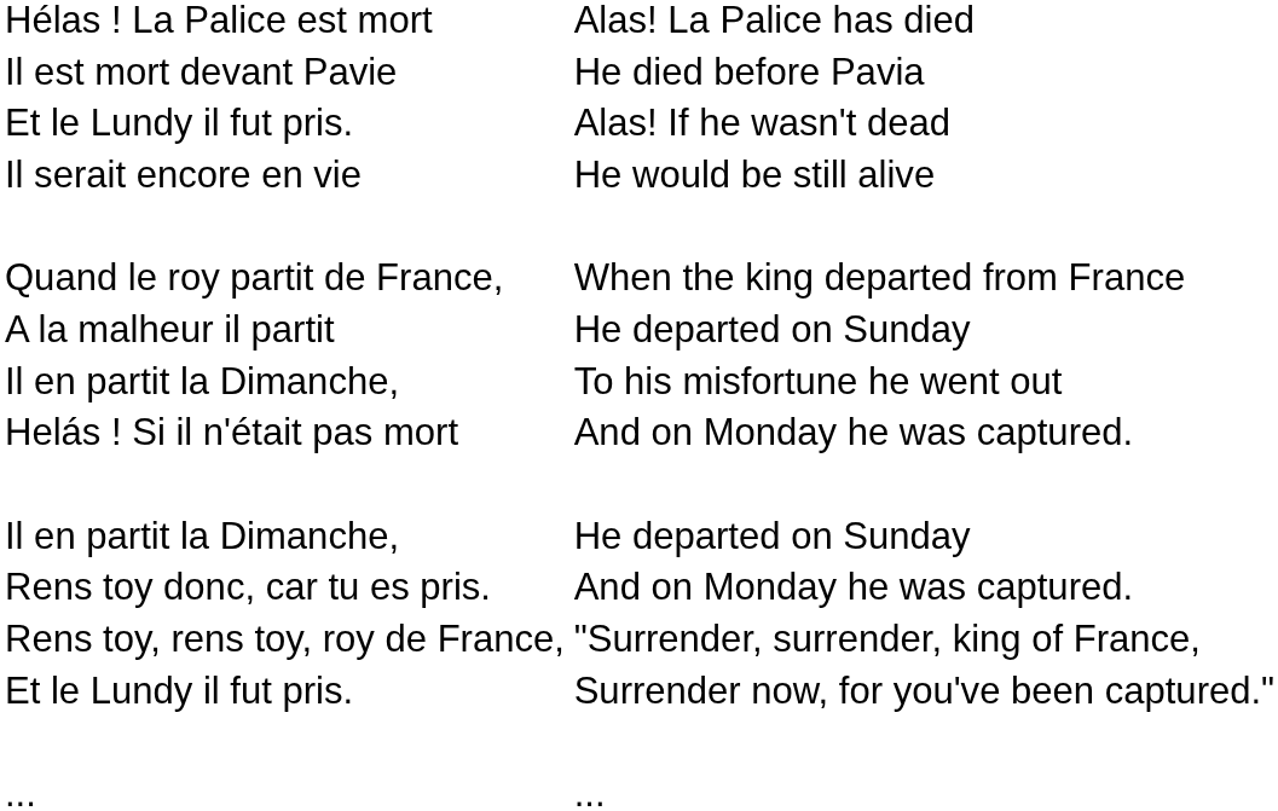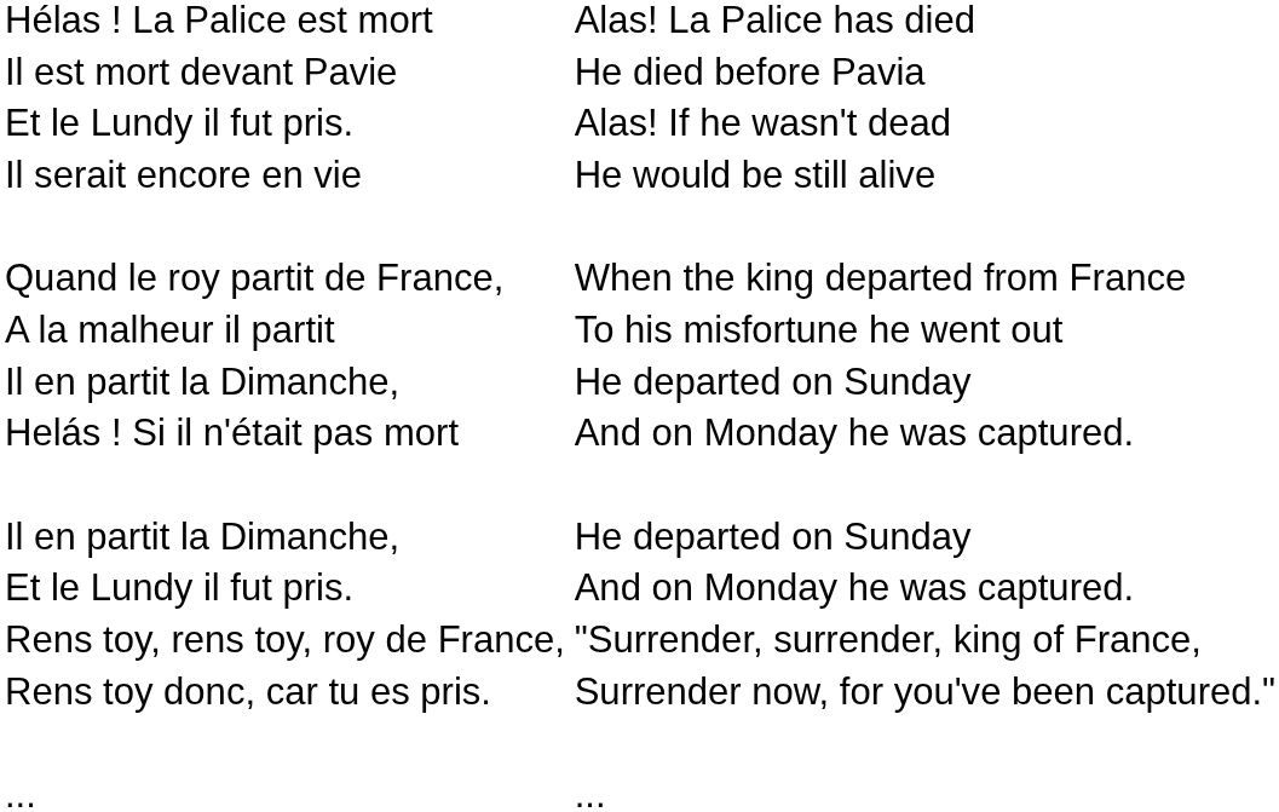row 6 | column 2: He departed on Sunday -> To his misfortune he went out
row 7 | column 2: To his misfortune he went out -> He departed on Sunday
row 10 | column 1: Rens toy donc, car tu es pris. -> Et le Lundy il fut pris.
row 12 | column 1: Et le Lundy il fut pris. -> Rens toy donc, car tu es pris.
